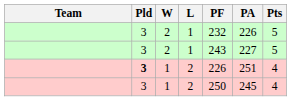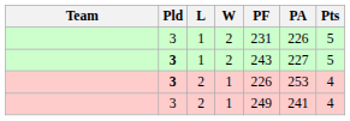columns swapped: W <-> L
row 2 | PF: 232 -> 231
row 3 | Pld: normal -> bold
row 4 | PA: 251 -> 253
row 5 | PF: 250 -> 249
row 5 | PA: 245 -> 241
